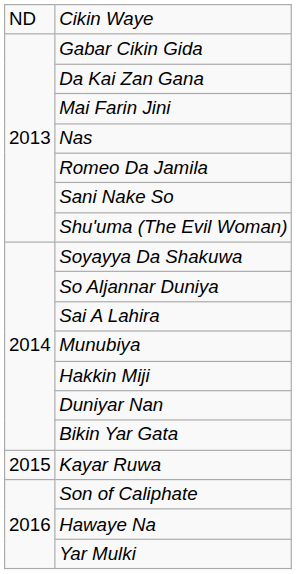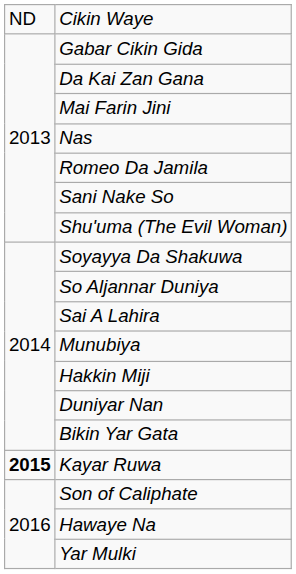Kayar Ruwa | column 1: normal -> bold
